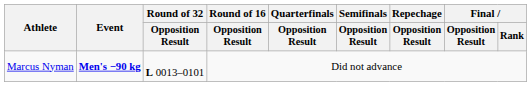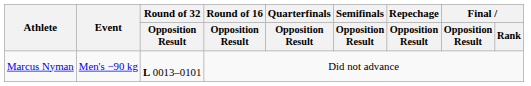Marcus Nyman | Event: bold -> normal
